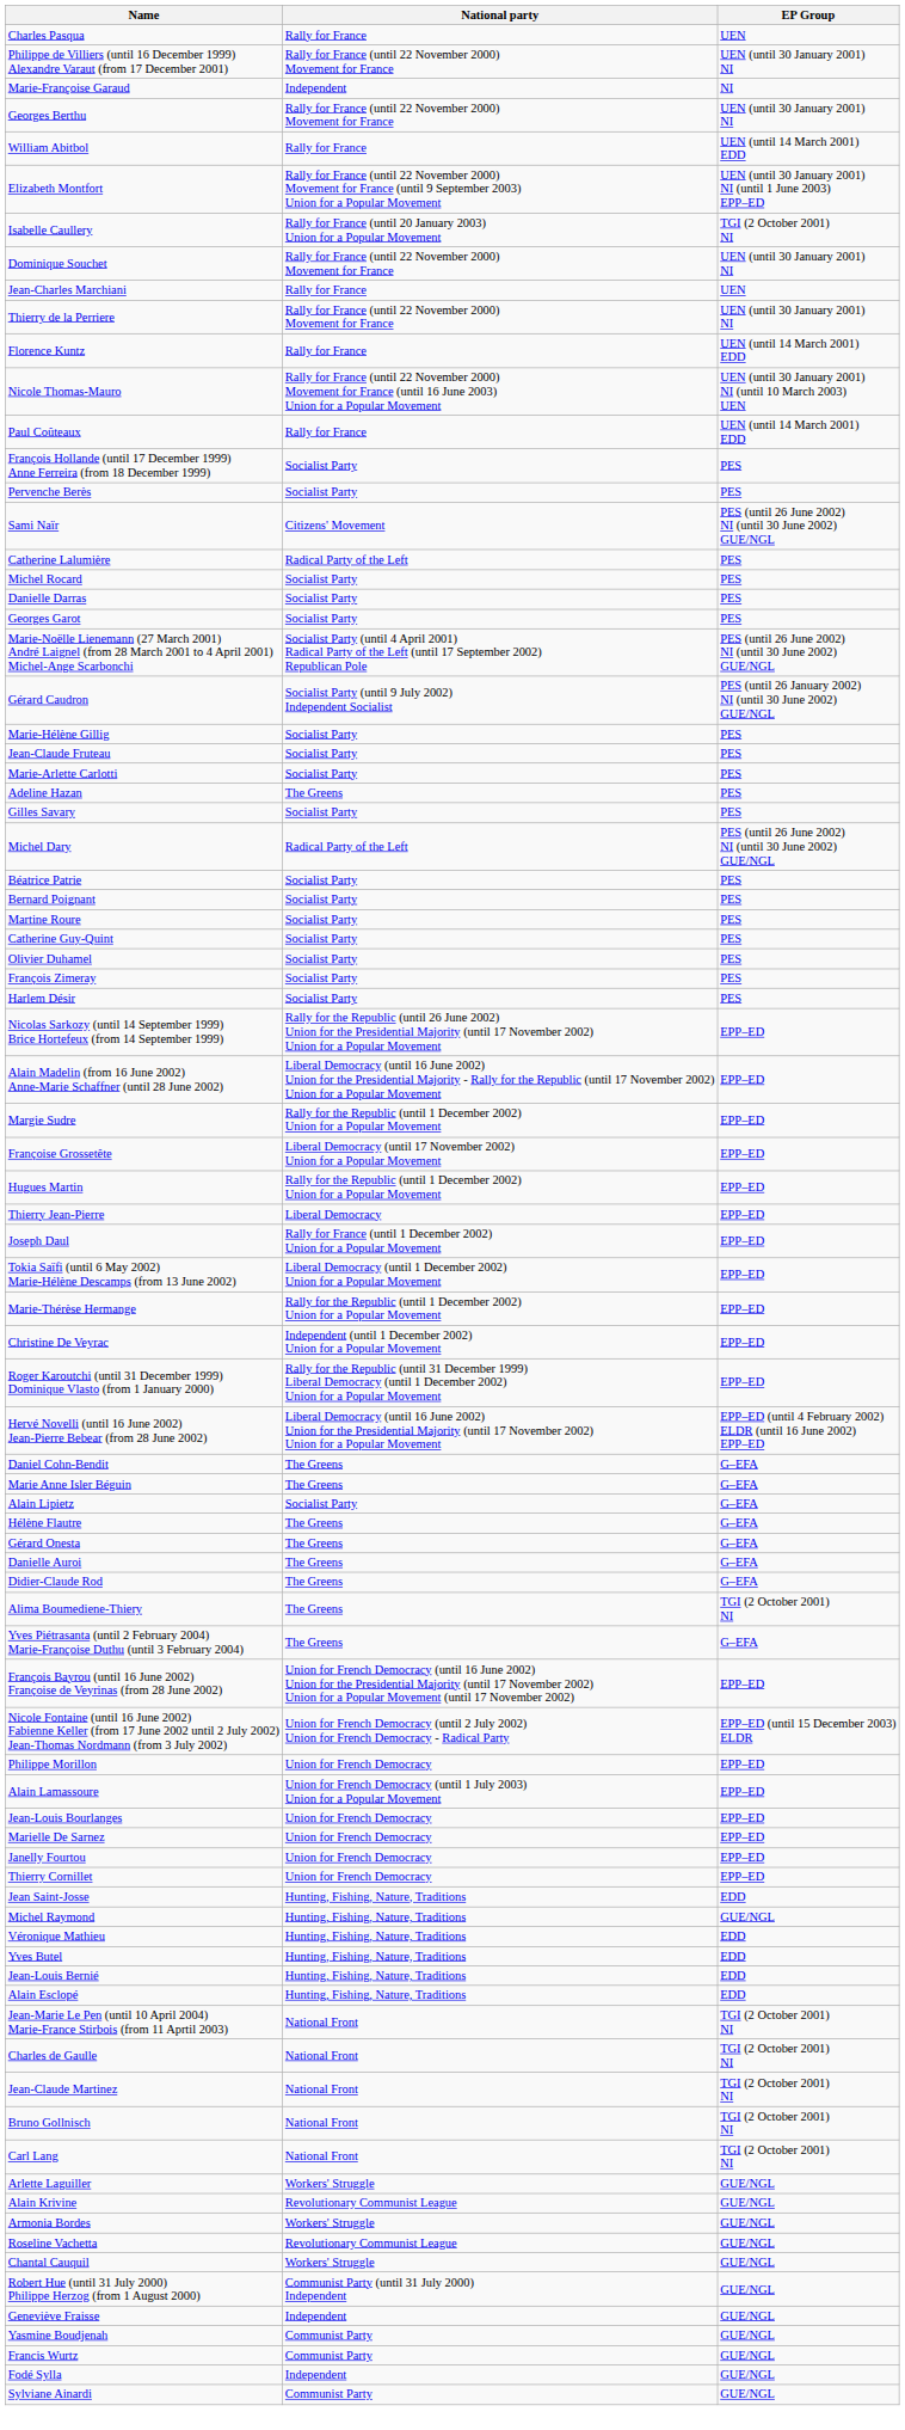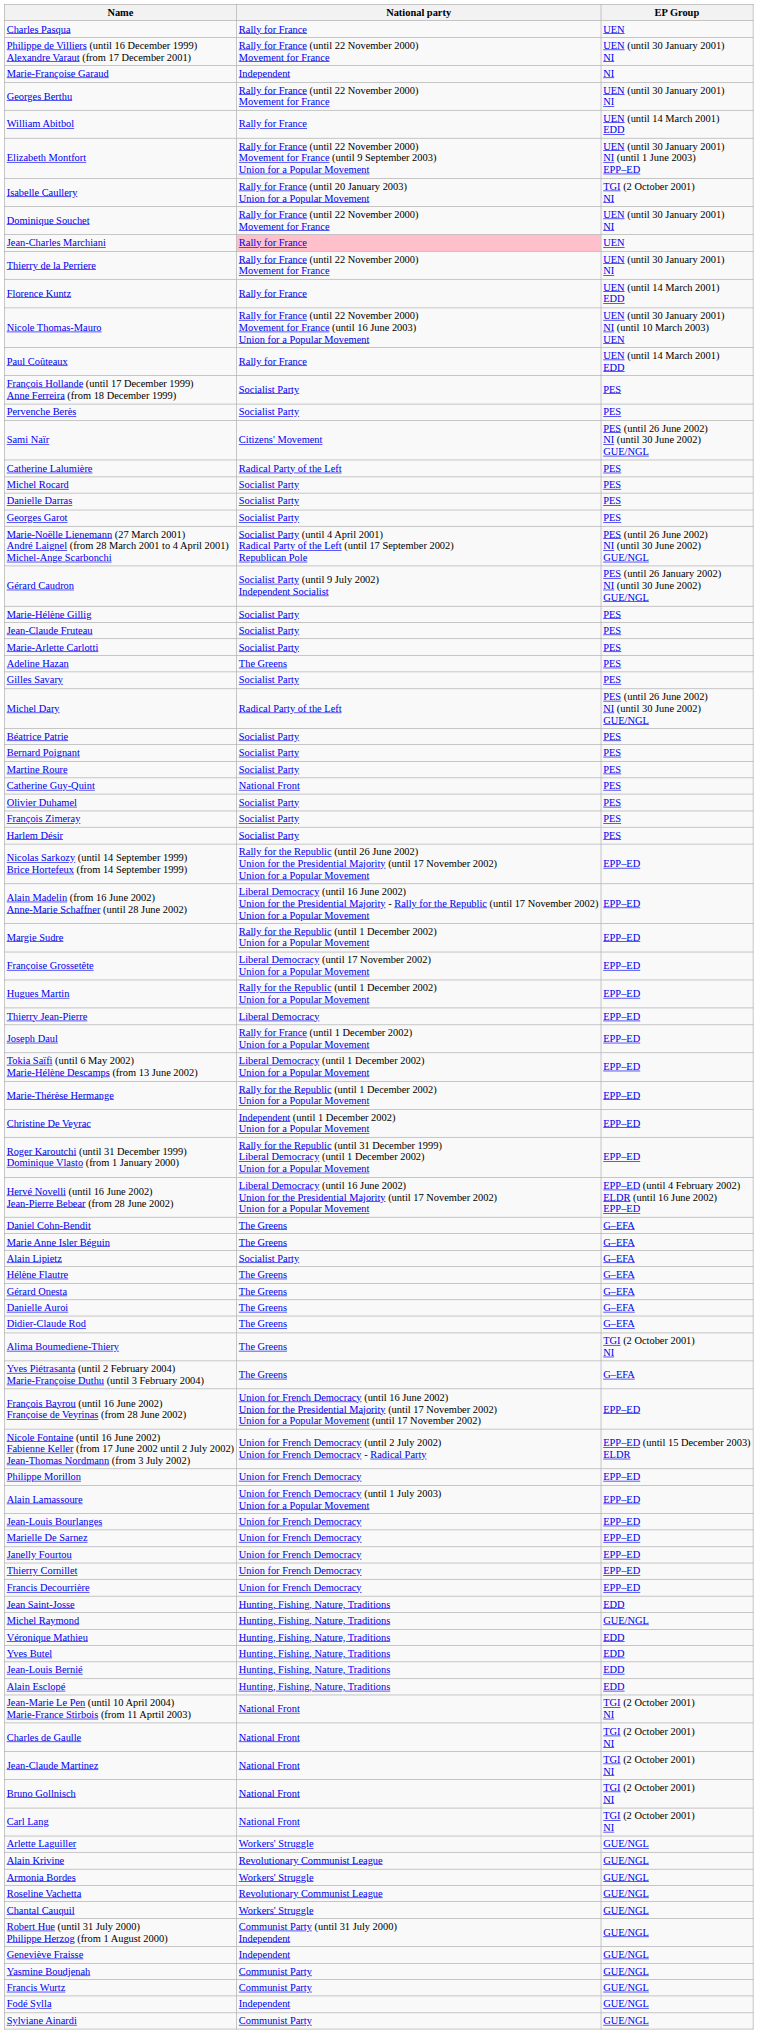Jean-Charles Marchiani | National party: no background -> pink background
Catherine Guy-Quint | National party: Socialist Party -> National Front
+ row: Francis Decourrière | Union for French Democracy | EPP–ED
